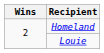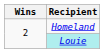Louie | Recipient: no background -> paleturquoise background
